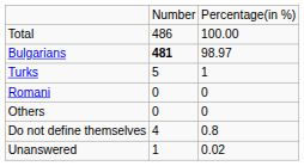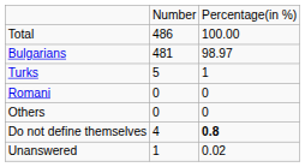Bulgarians | column 2: bold -> normal
Do not define themselves | column 3: normal -> bold
